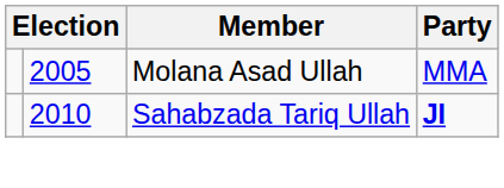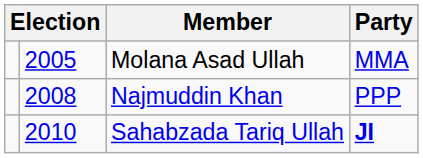+ row: 2008 | Najmuddin Khan | PPP
